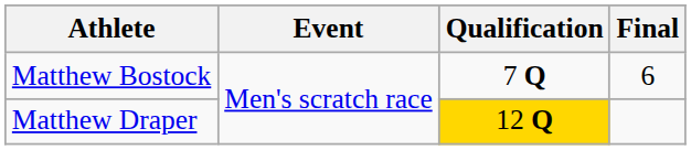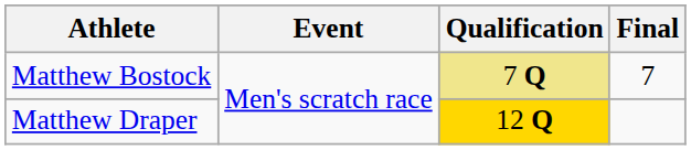Matthew Bostock | Qualification: no background -> khaki background
Matthew Bostock | Final: 6 -> 7
